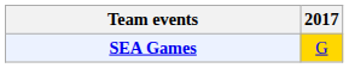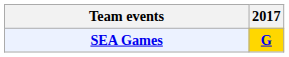SEA Games | 2017: normal -> bold
